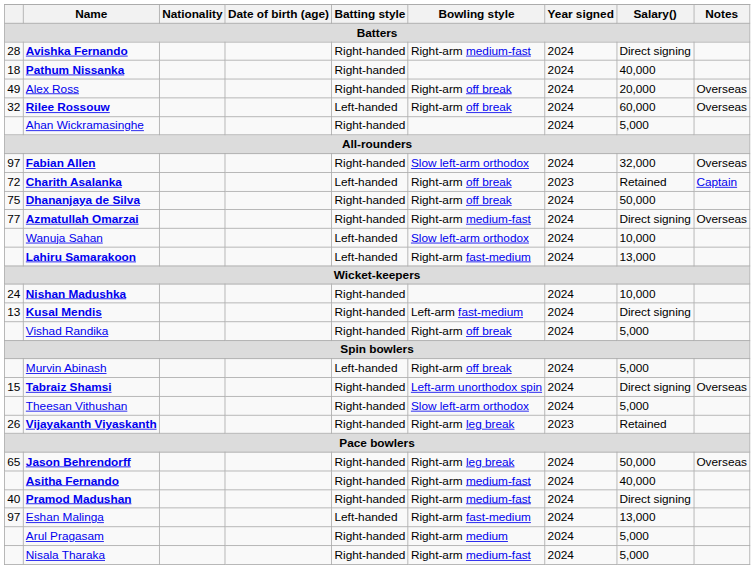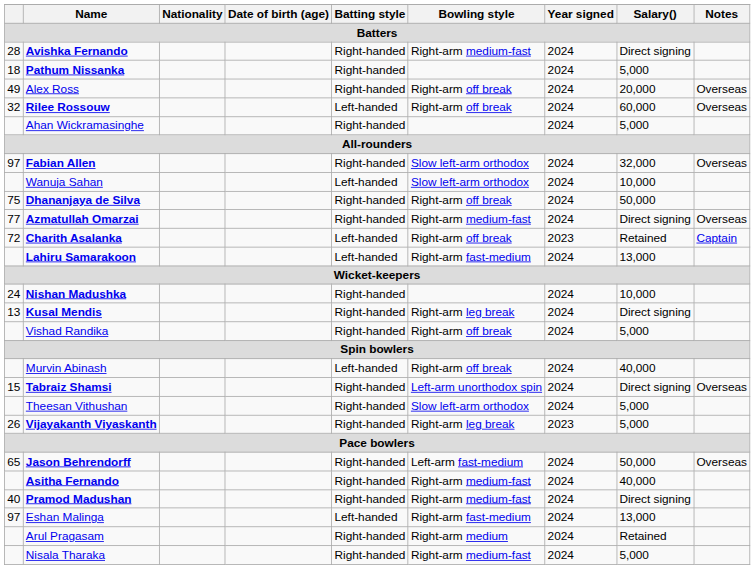Pathum Nissanka | Salary(): 40,000 -> 5,000
rows swapped: Charith Asalanka <-> Wanuja Sahan
Kusal Mendis | Bowling style: Left-arm fast-medium -> Right-arm leg break
Murvin Abinash | Salary(): 5,000 -> 40,000
Vijayakanth Viyaskanth | Salary(): Retained -> 5,000
Jason Behrendorff | Bowling style: Right-arm leg break -> Left-arm fast-medium
Arul Pragasam | Salary(): 5,000 -> Retained
